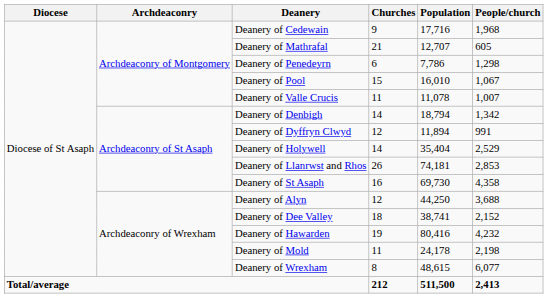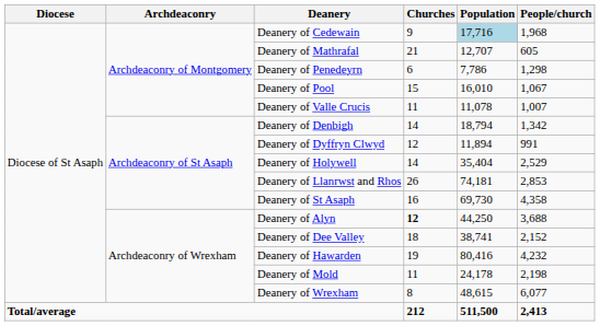Deanery of Cedewain | Population: no background -> lightblue background
Deanery of Alyn | Churches: normal -> bold
